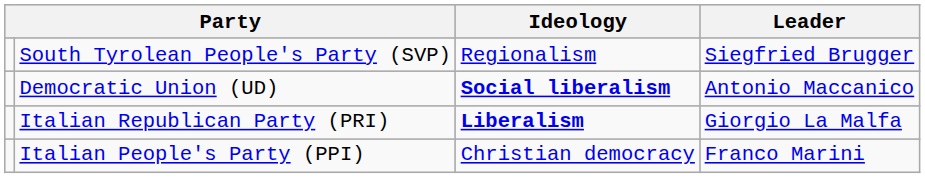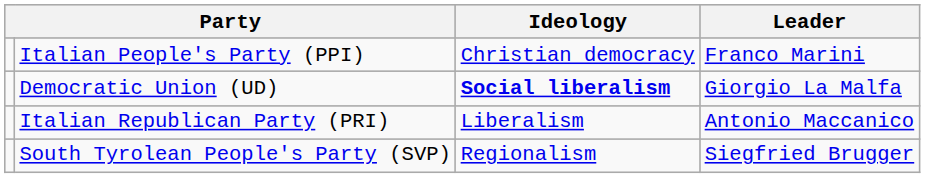rows swapped: Italian People's Party (PPI) <-> South Tyrolean People's Party (SVP)
Democratic Union (UD) | Leader: Antonio Maccanico -> Giorgio La Malfa
Italian Republican Party (PRI) | Ideology: bold -> normal
Italian Republican Party (PRI) | Leader: Giorgio La Malfa -> Antonio Maccanico
